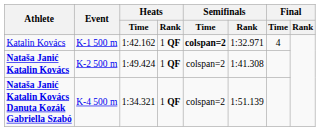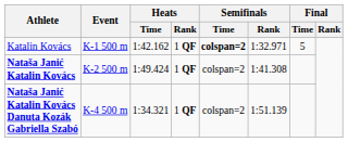Katalin Kovács | Final / Time: 4 -> 5
